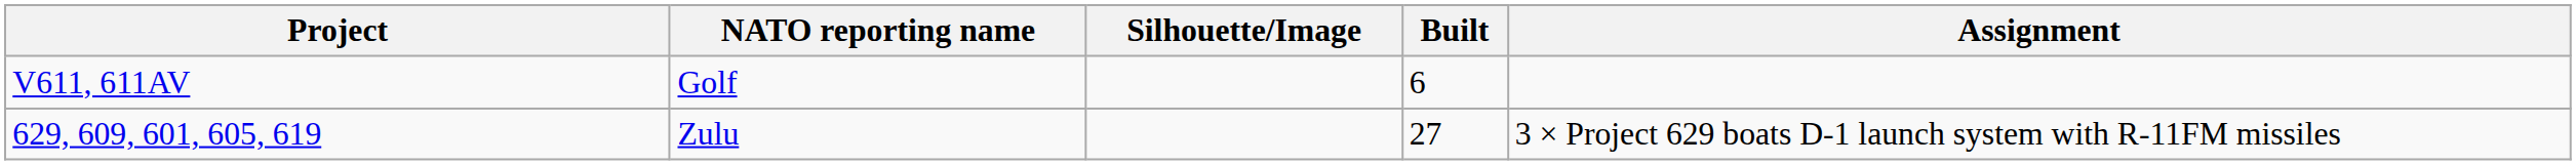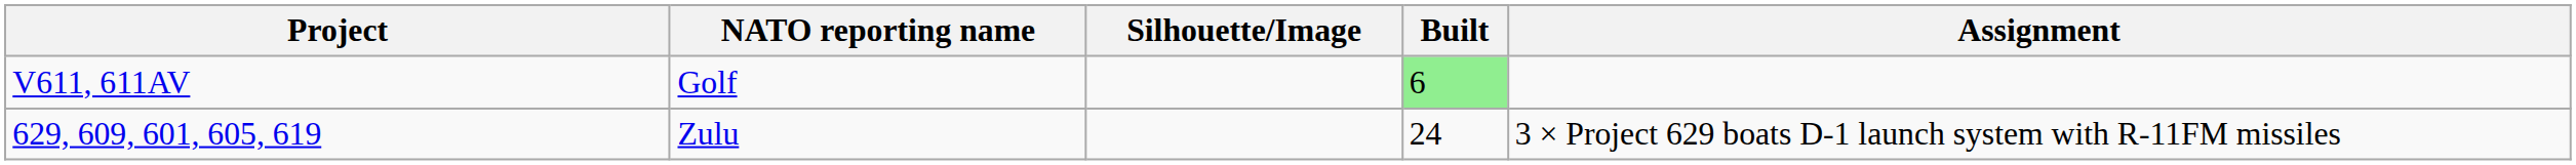V611, 611AV | Built: no background -> lightgreen background
629, 609, 601, 605, 619 | Built: 27 -> 24
